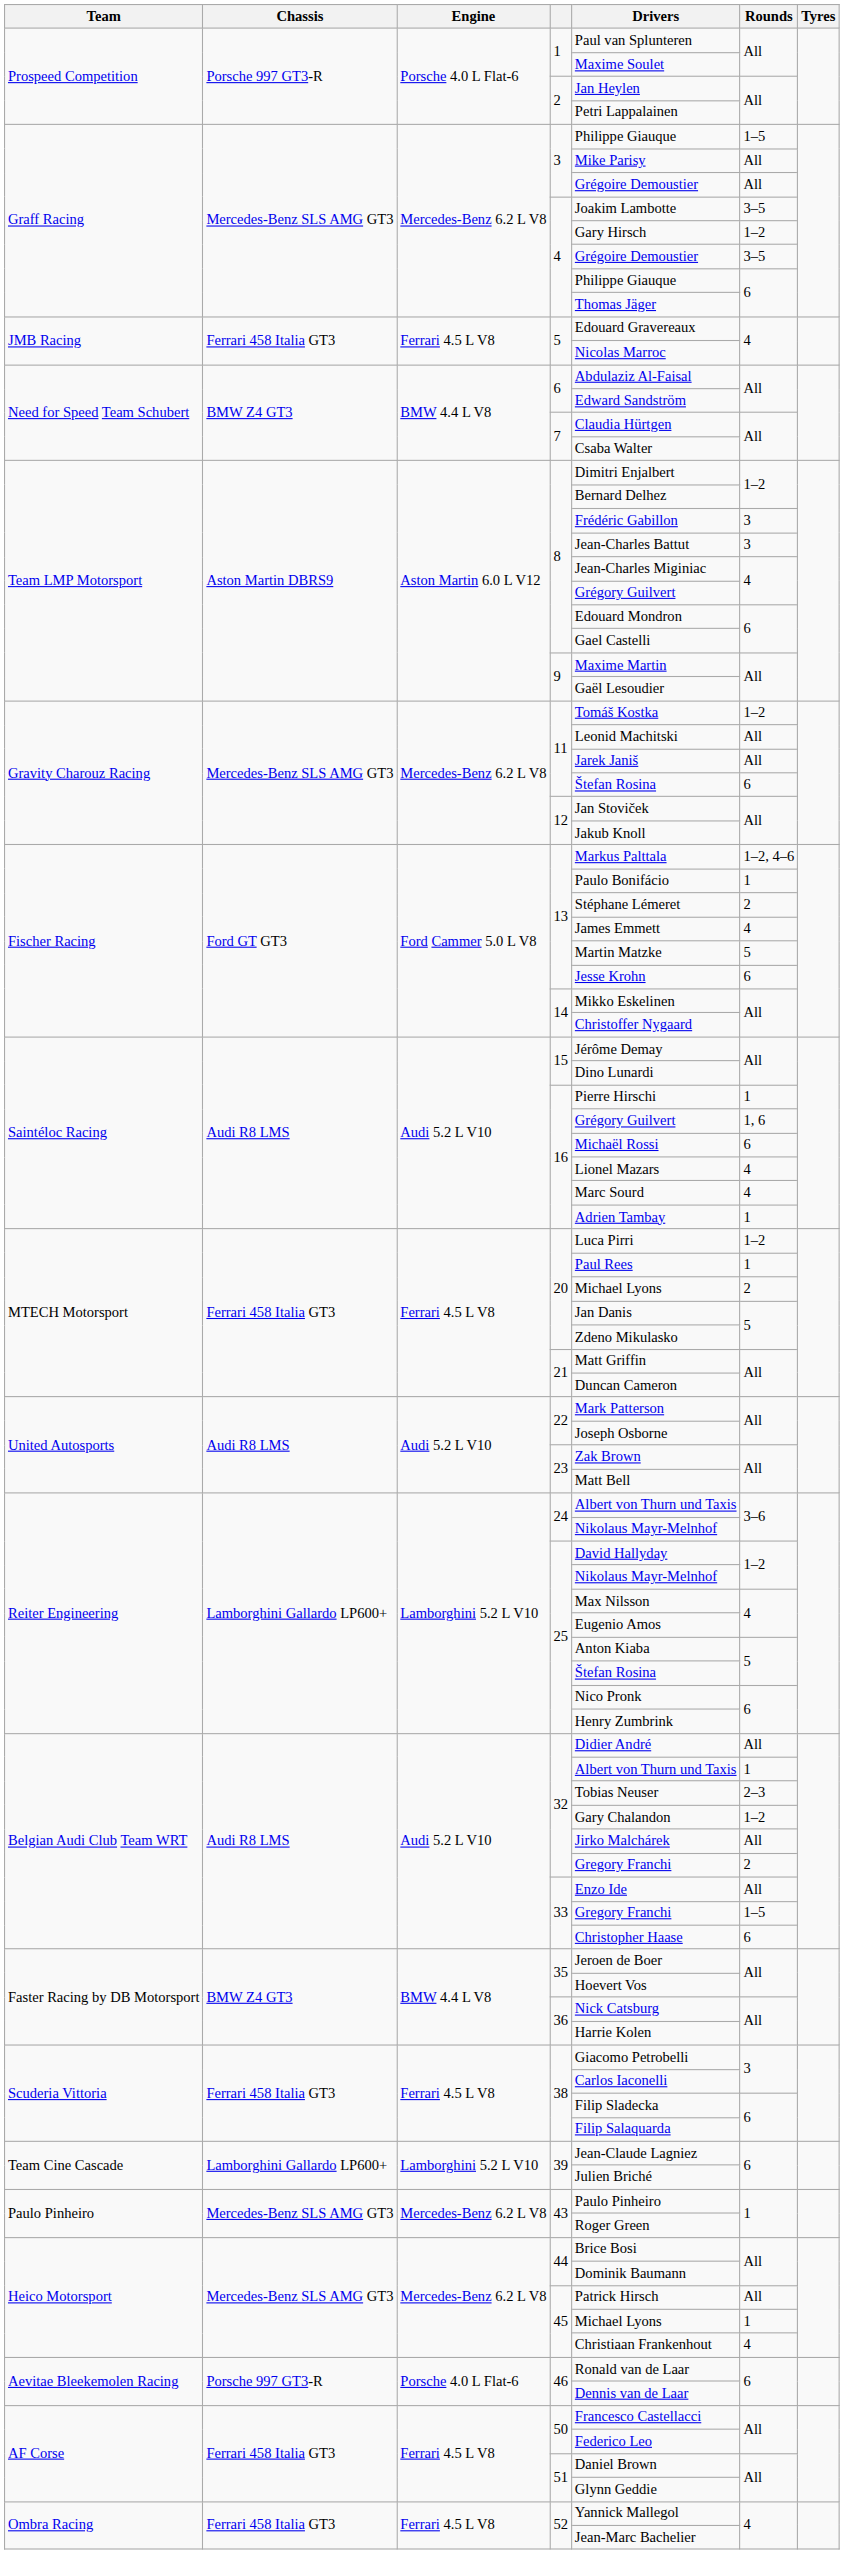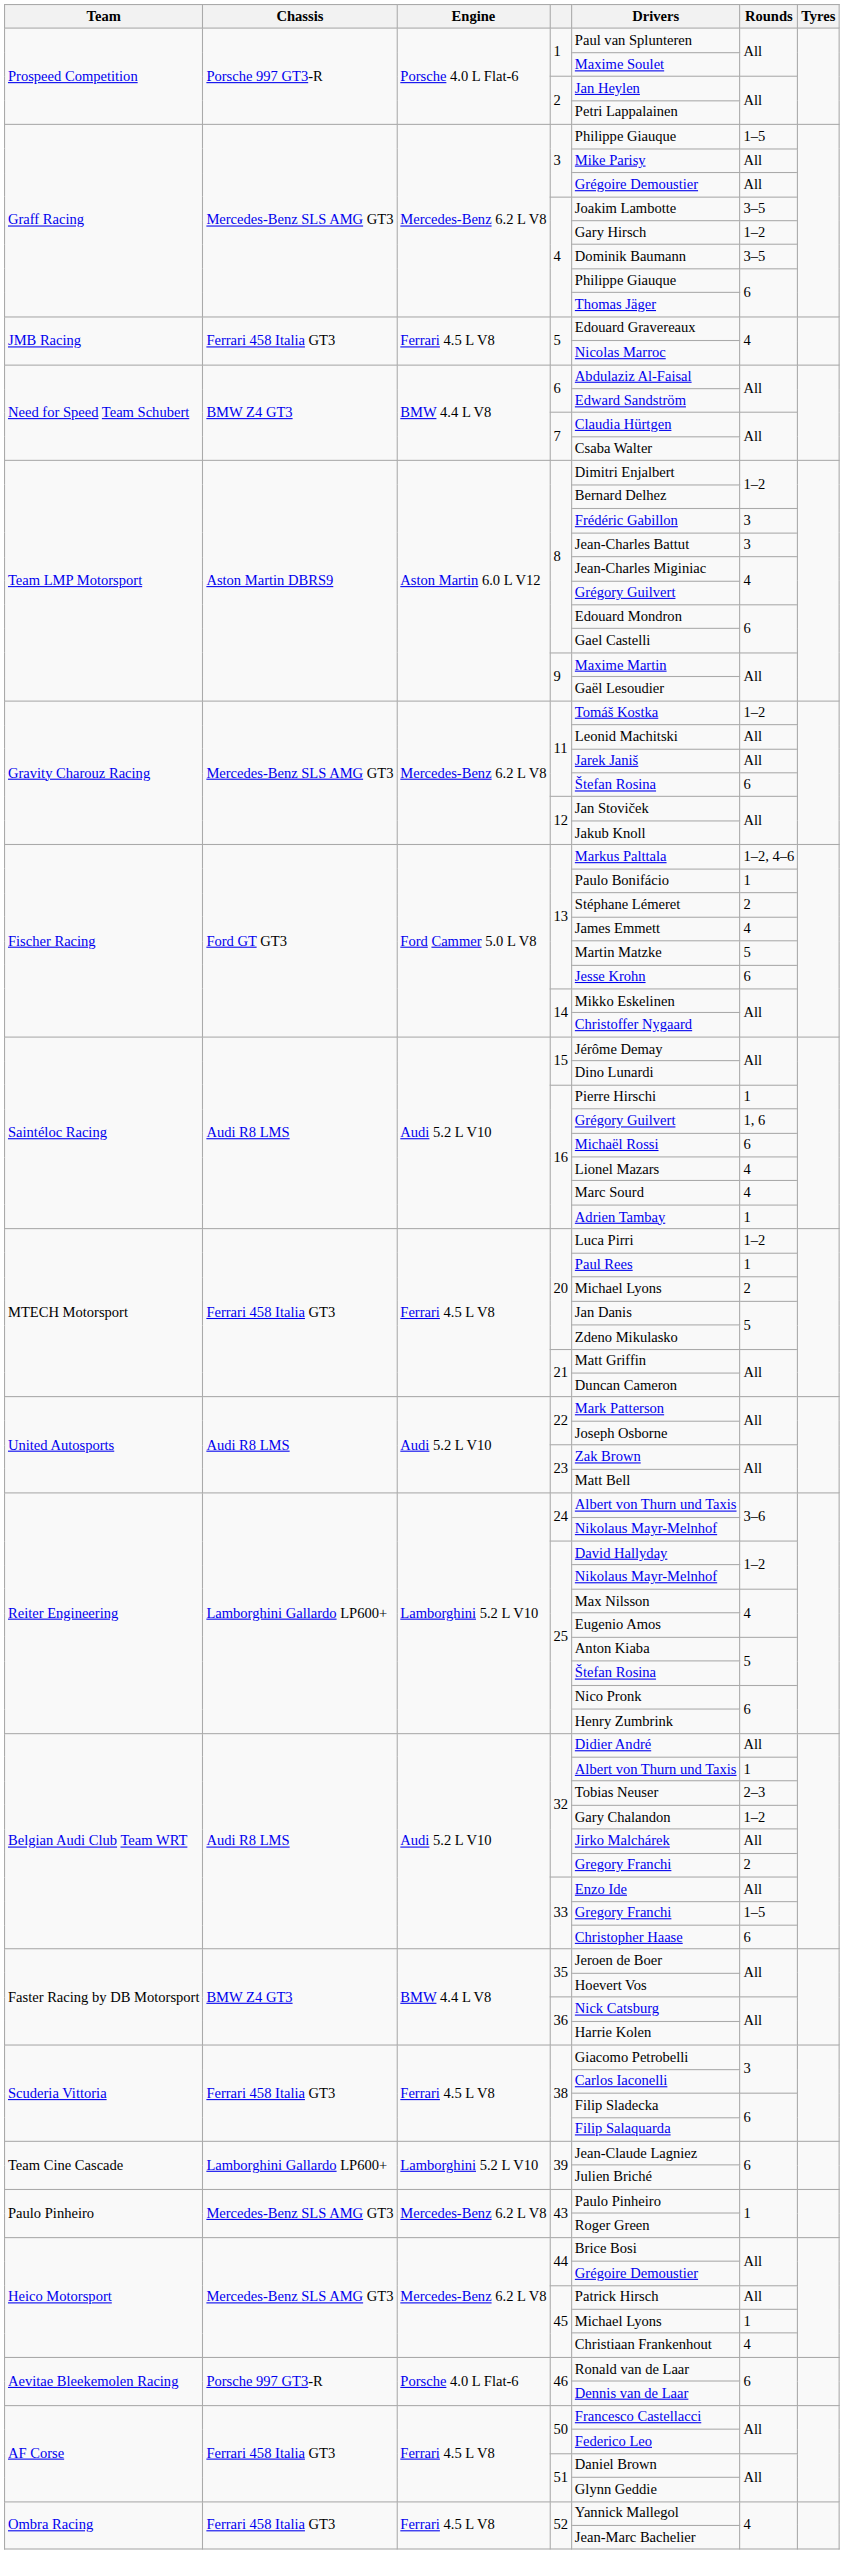row 11 | Drivers: Grégoire Demoustier -> Dominik Baumann
row 95 | Drivers: Dominik Baumann -> Grégoire Demoustier
